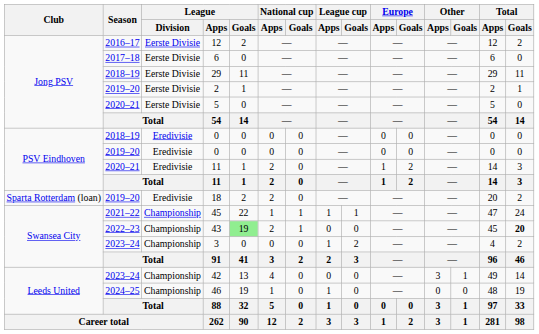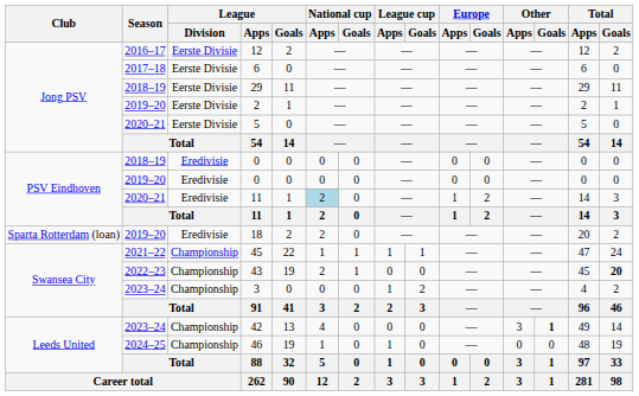2020–21 / 11 | National cup / Apps: no background -> lightblue background
43 | League / Goals: lightgreen background -> no background
42 | Other / Goals: normal -> bold
